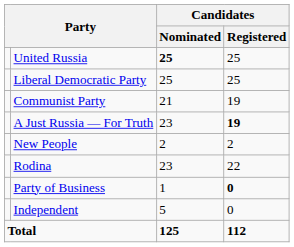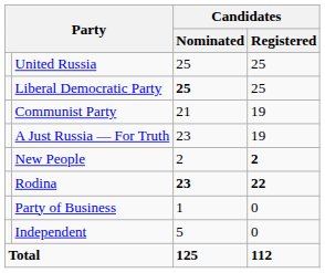United Russia | Candidates / Nominated: bold -> normal
Liberal Democratic Party | Candidates / Nominated: normal -> bold
A Just Russia — For Truth | Candidates / Registered: bold -> normal
New People | Candidates / Registered: normal -> bold
Rodina | Candidates / Nominated: normal -> bold
Rodina | Candidates / Registered: normal -> bold
Party of Business | Candidates / Registered: bold -> normal
